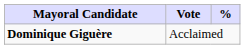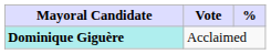Dominique Giguère | Mayoral Candidate: no background -> paleturquoise background
